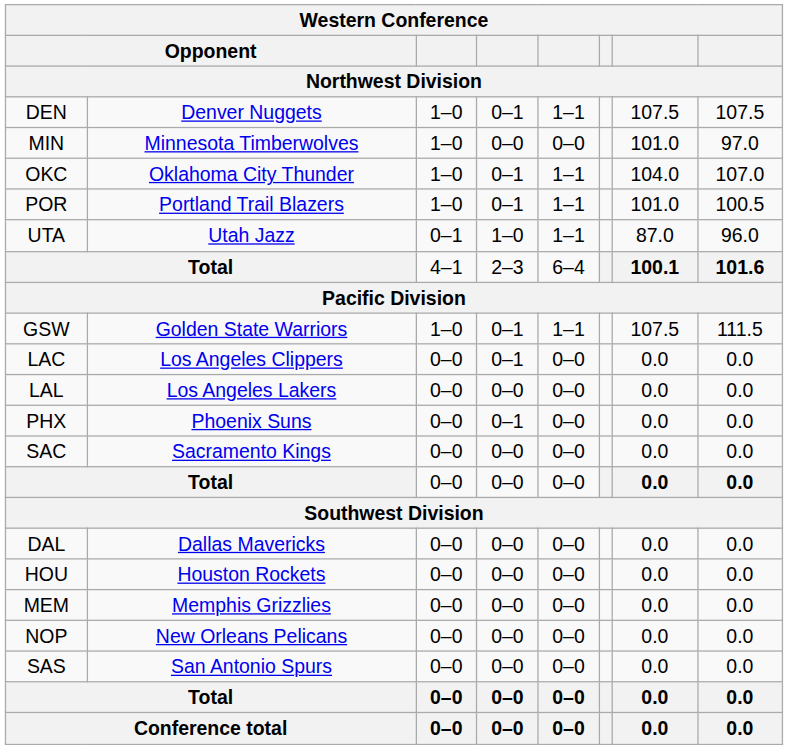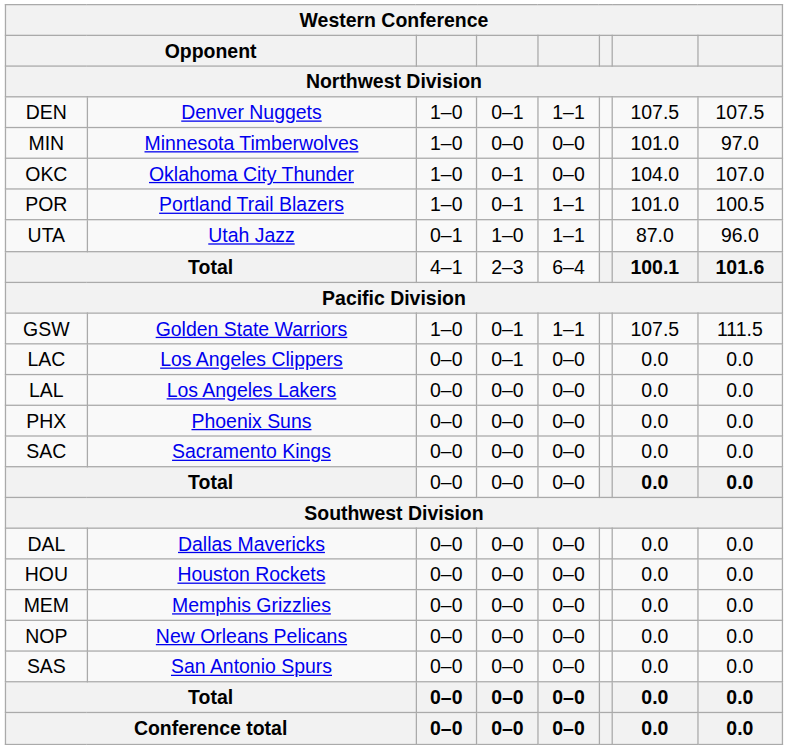OKC | column 5: 1–1 -> 0–0
PHX | column 4: 0–1 -> 0–0
